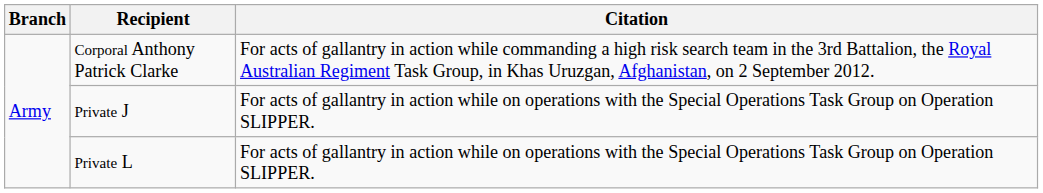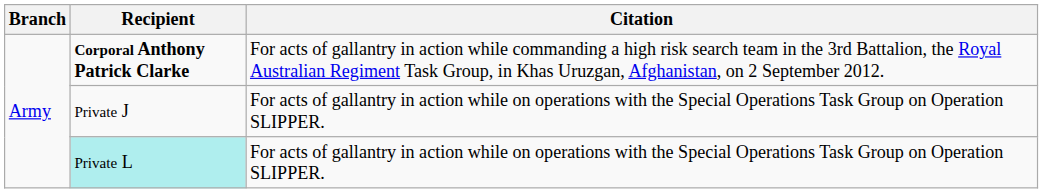Corporal Anthony Patrick Clarke | Recipient: normal -> bold
Private L | Recipient: no background -> paleturquoise background
